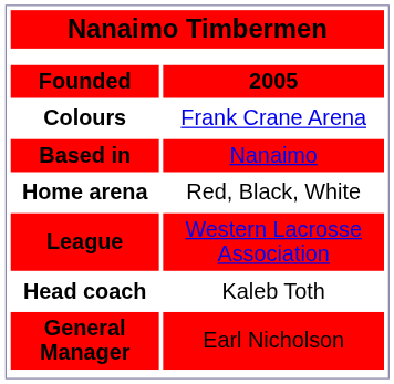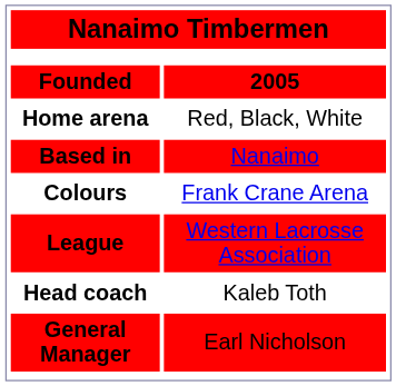row 3 | column 1: Colours -> Home arena
row 3 | column 2: Frank Crane Arena -> Red, Black, White
row 5 | column 1: Home arena -> Colours
row 5 | column 2: Red, Black, White -> Frank Crane Arena
